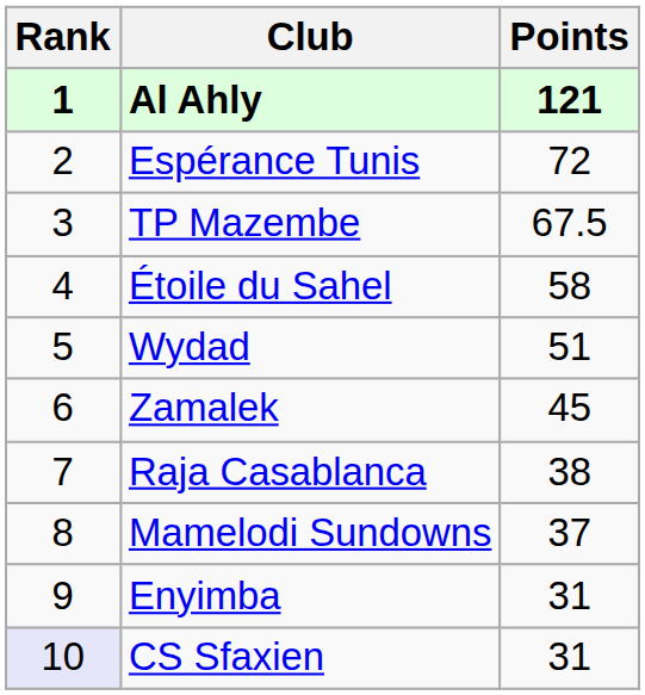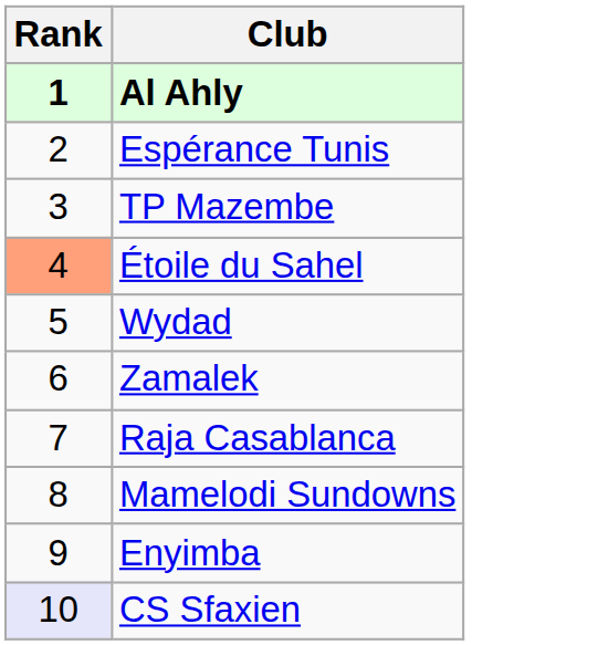- column: Points | 121 | 72 | 67.5 | 58 | 51 | 45 | 38 | 37 | 31 | 31
Étoile du Sahel | Rank: no background -> lightsalmon background
